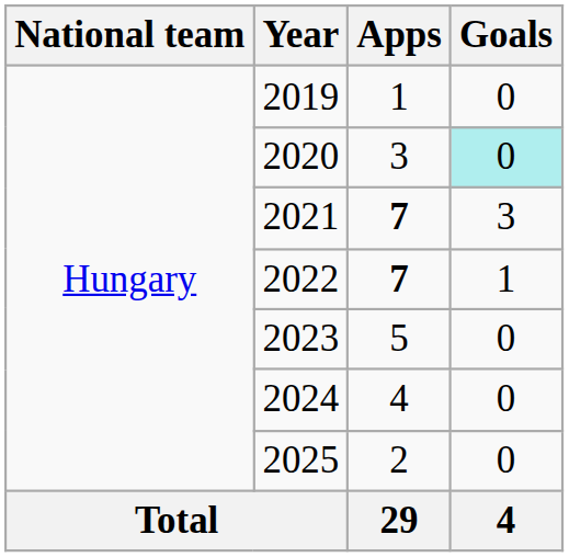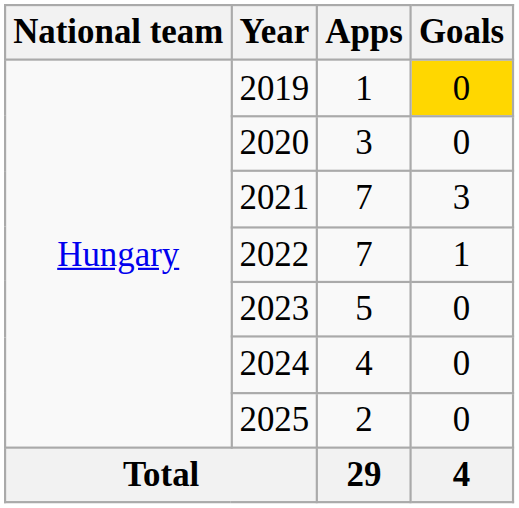2019 | Goals: no background -> gold background
2020 | Goals: paleturquoise background -> no background
2021 | Apps: bold -> normal
2022 | Apps: bold -> normal
